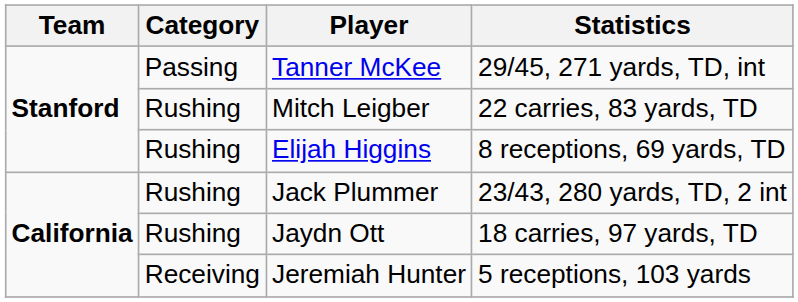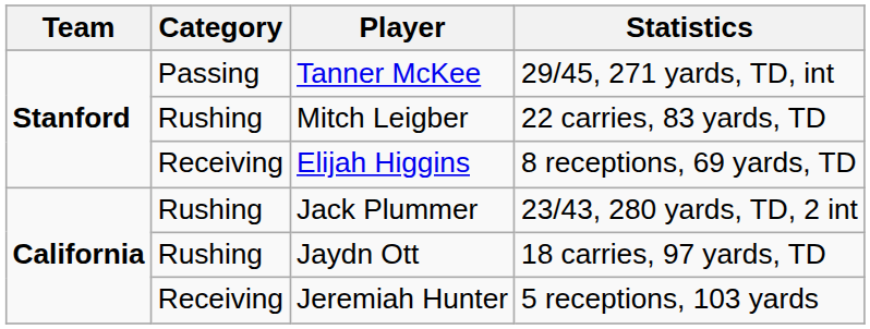Elijah Higgins | Category: Rushing -> Receiving
